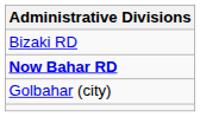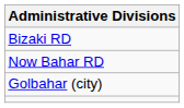row 3 | column 1: bold -> normal
